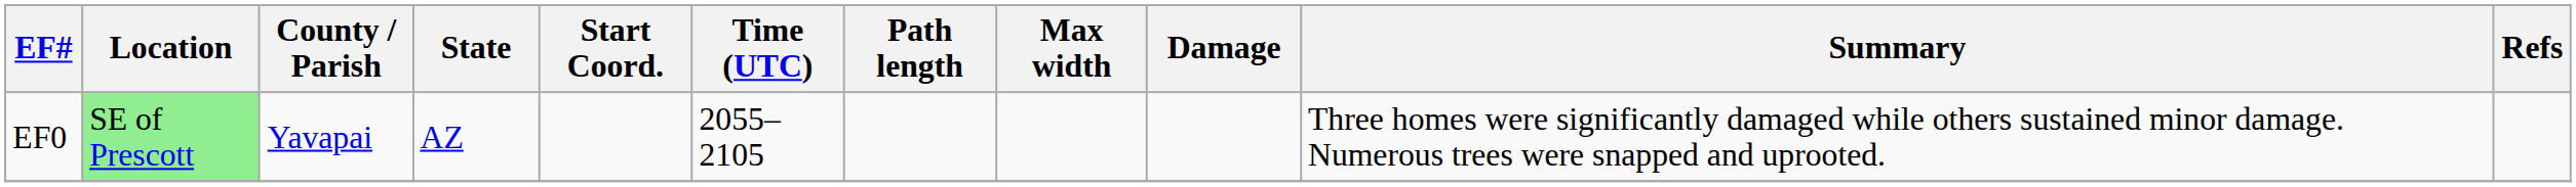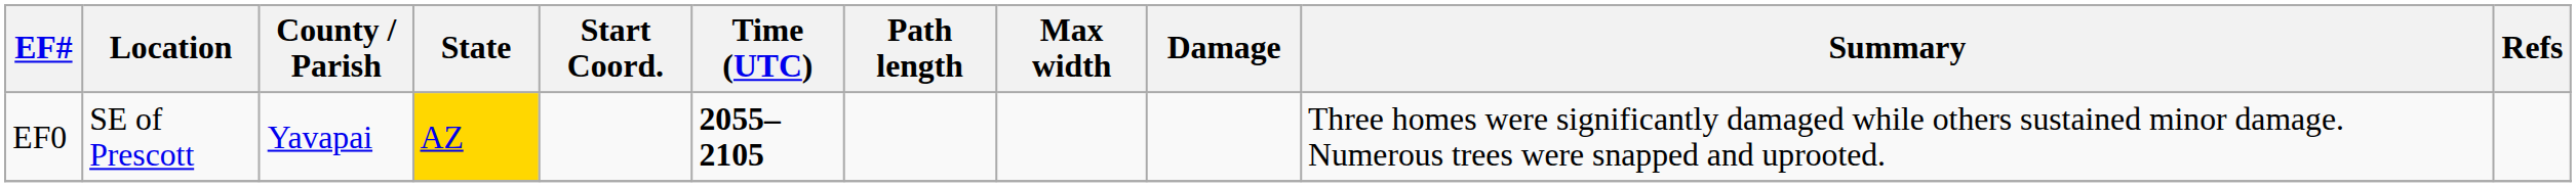EF0 | Location: lightgreen background -> no background
EF0 | State: no background -> gold background
EF0 | Time (UTC): normal -> bold
